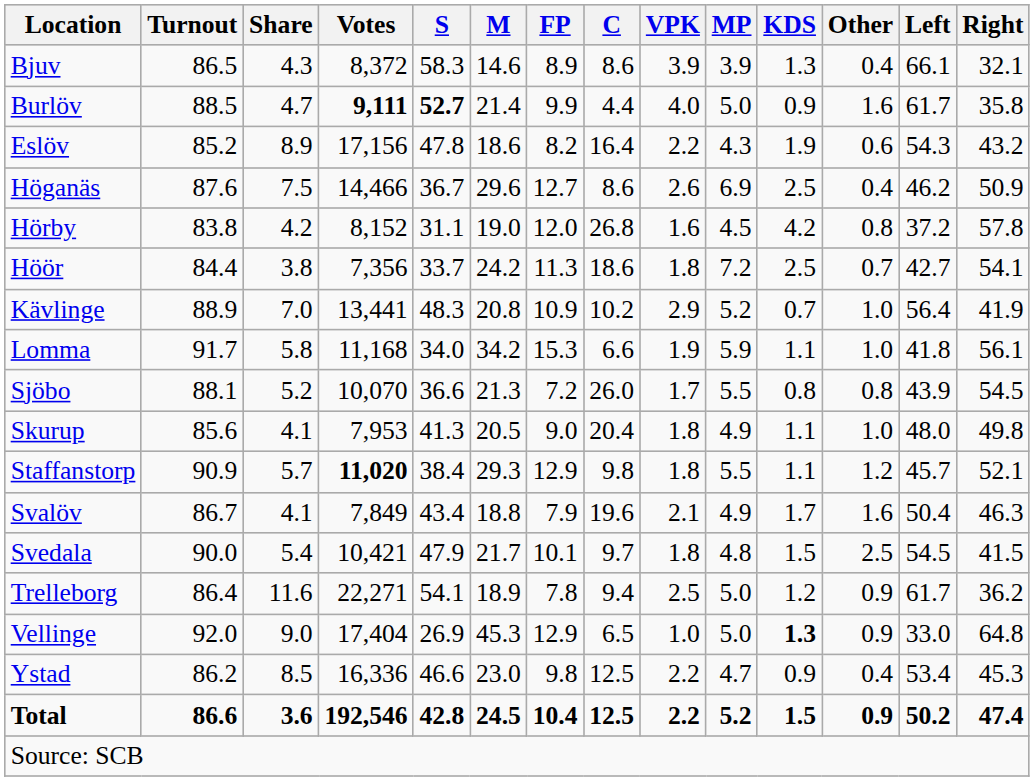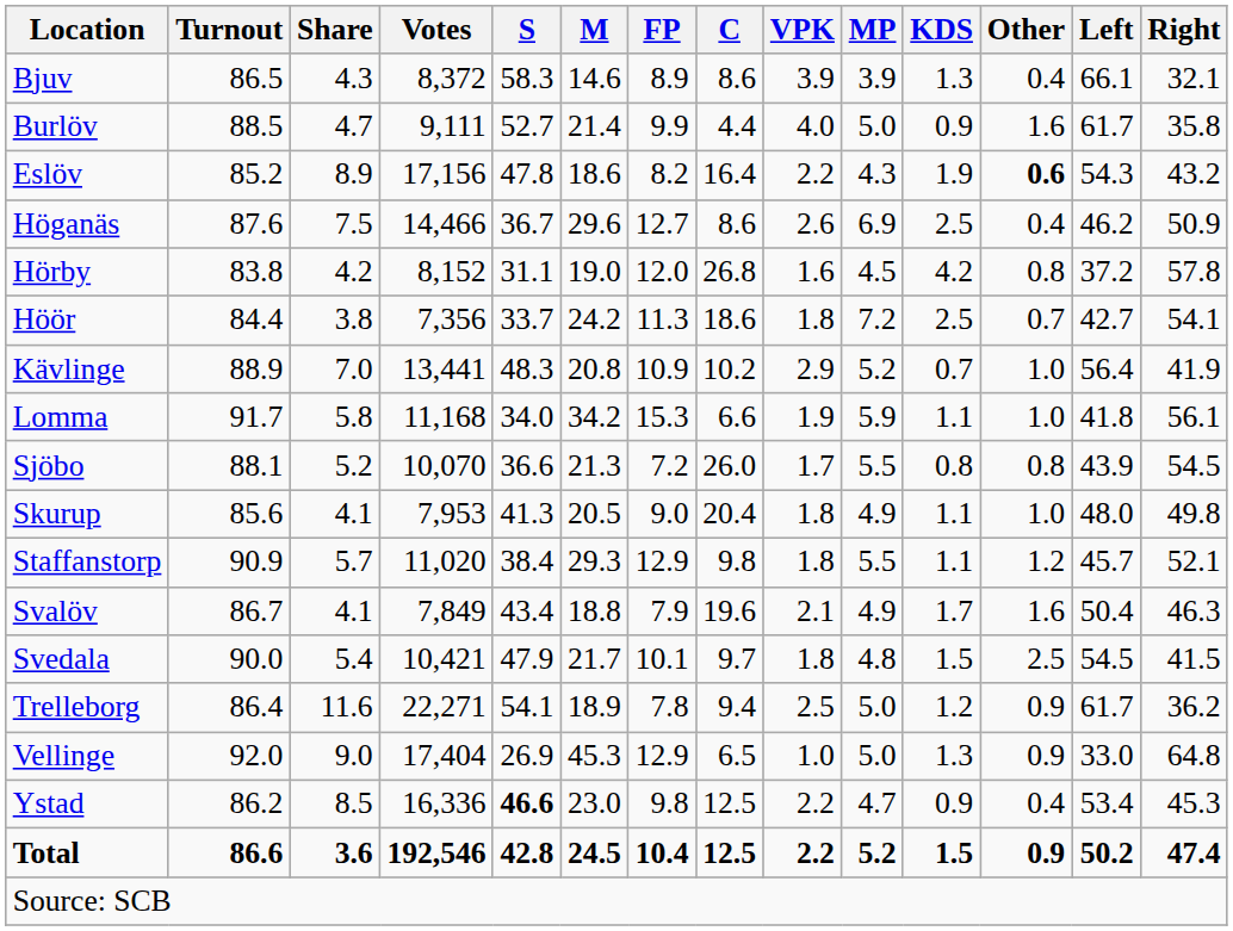Burlöv | Votes: bold -> normal
Burlöv | S: bold -> normal
Eslöv | Other: normal -> bold
Staffanstorp | Votes: bold -> normal
Vellinge | KDS: bold -> normal
Ystad | S: normal -> bold
